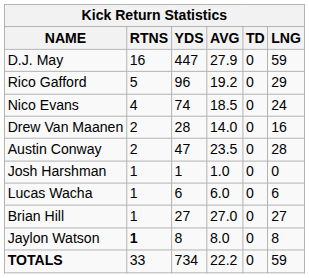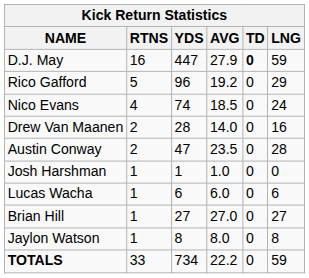D.J. May | TD: normal -> bold
Jaylon Watson | RTNS: bold -> normal
